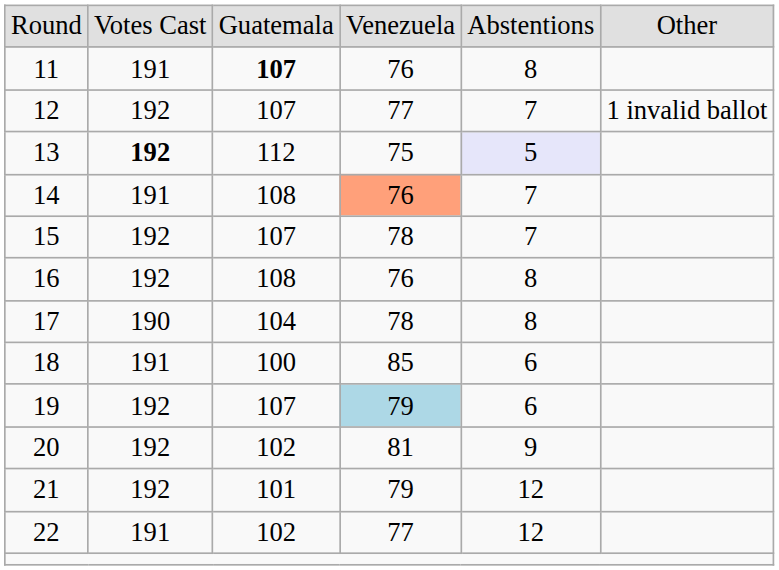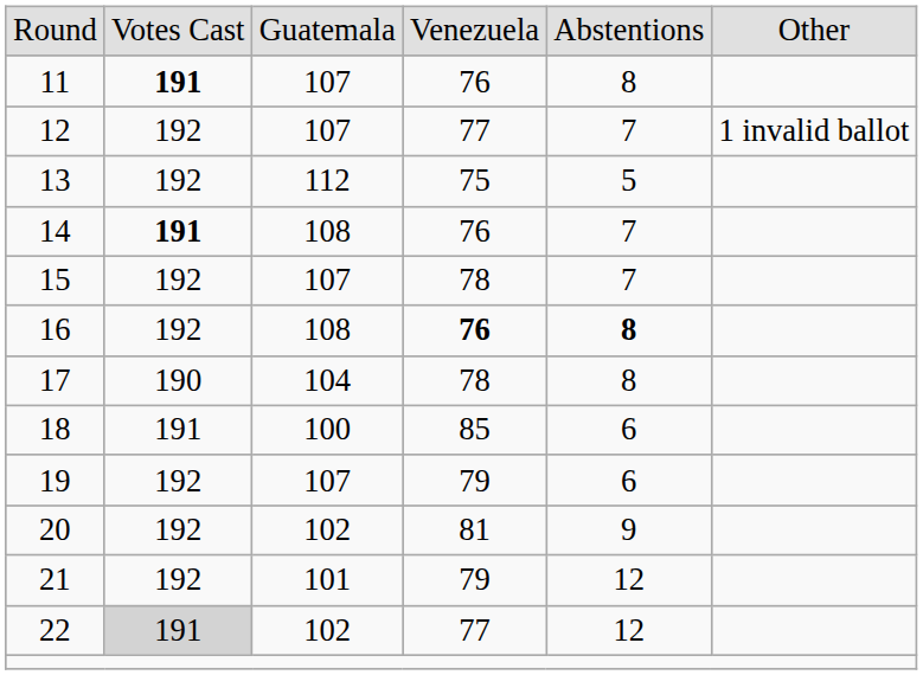11 | column 2: normal -> bold
11 | column 3: bold -> normal
13 | column 2: bold -> normal
13 | column 5: lavender background -> no background
14 | column 2: normal -> bold
14 | column 4: lightsalmon background -> no background
16 | column 4: normal -> bold
16 | column 5: normal -> bold
19 | column 4: lightblue background -> no background
22 | column 2: no background -> lightgrey background
